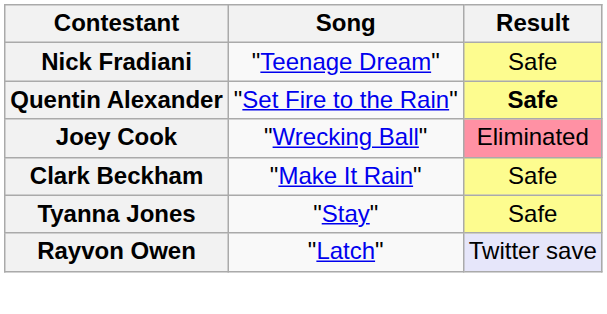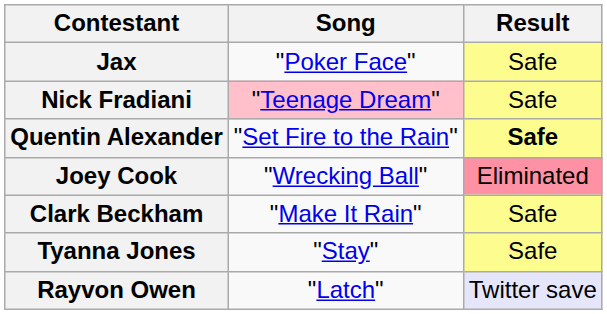+ row: Jax | "Poker Face" | Safe
Nick Fradiani | Song: no background -> pink background
